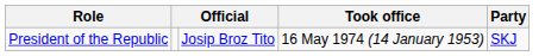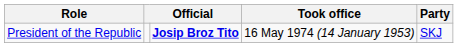President of the Republic | column 3: normal -> bold
